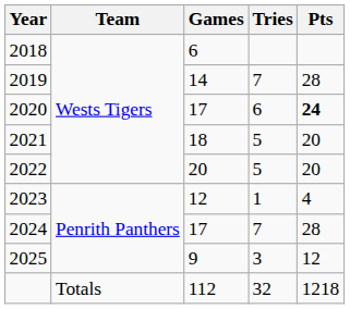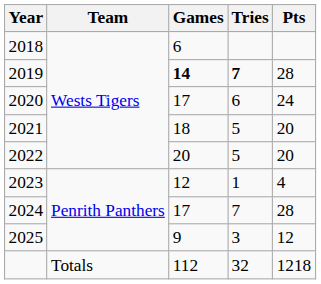2019 | Games: normal -> bold
2019 | Tries: normal -> bold
2020 | Pts: bold -> normal
